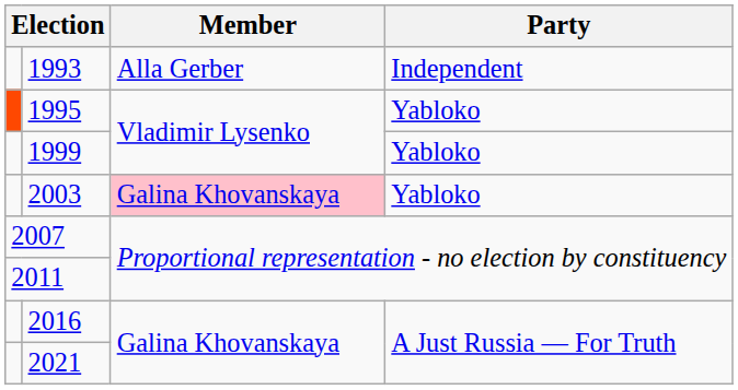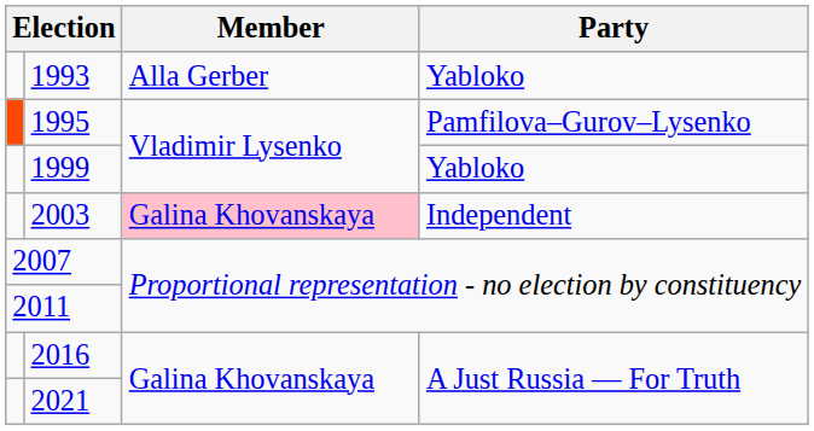1993 | Party: Independent -> Yabloko
1995 | Party: Yabloko -> Pamfilova–Gurov–Lysenko
2003 | Party: Yabloko -> Independent
